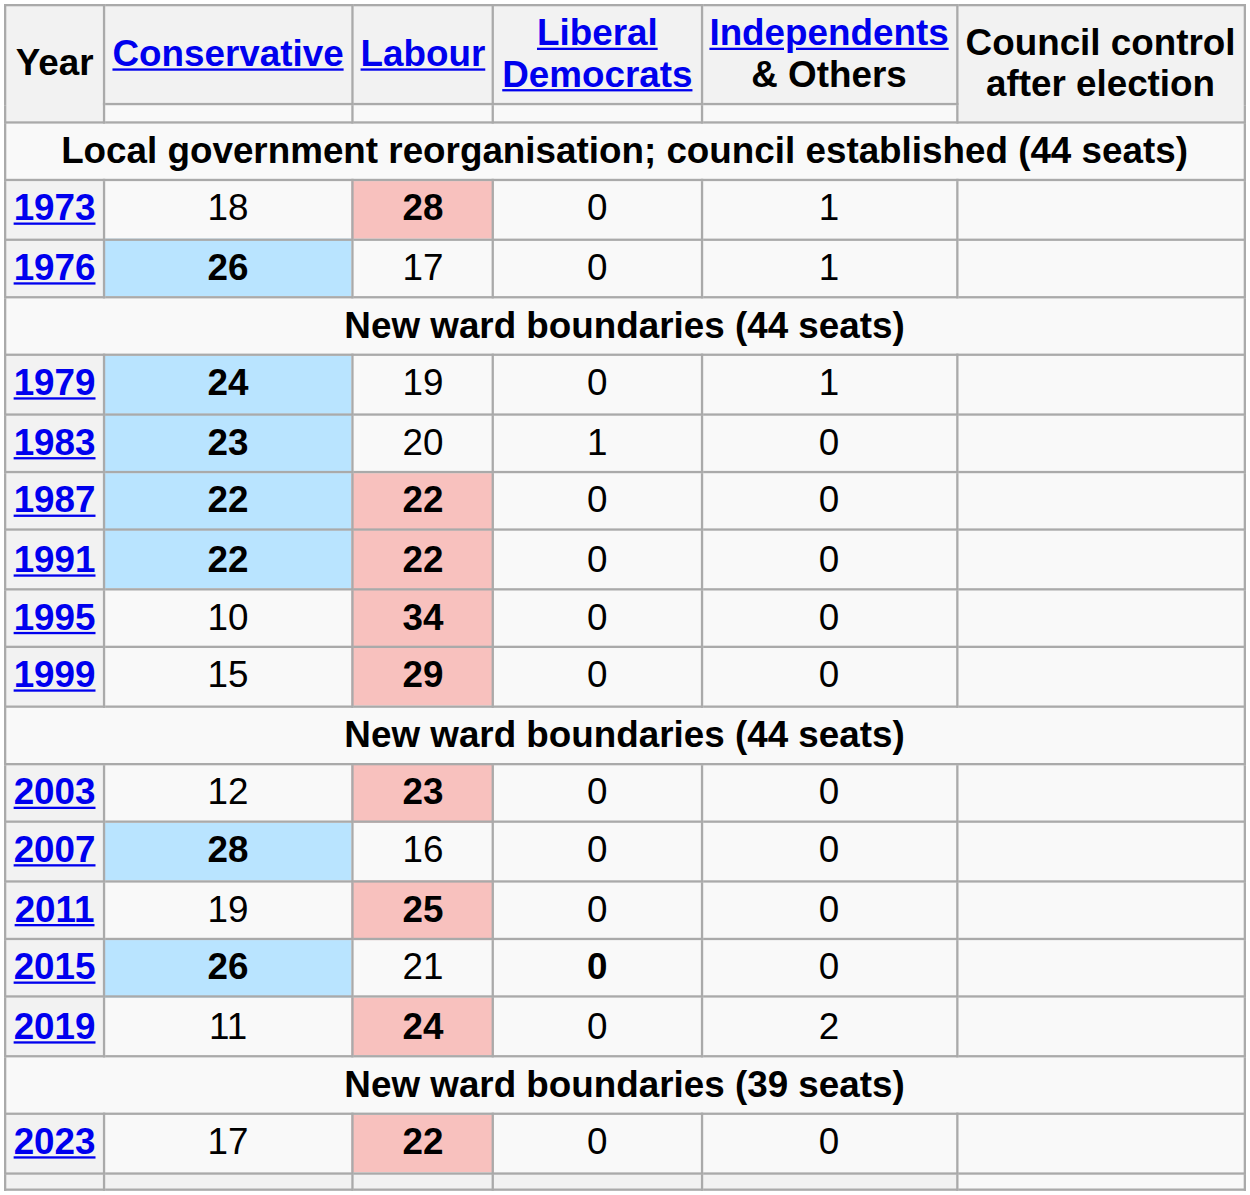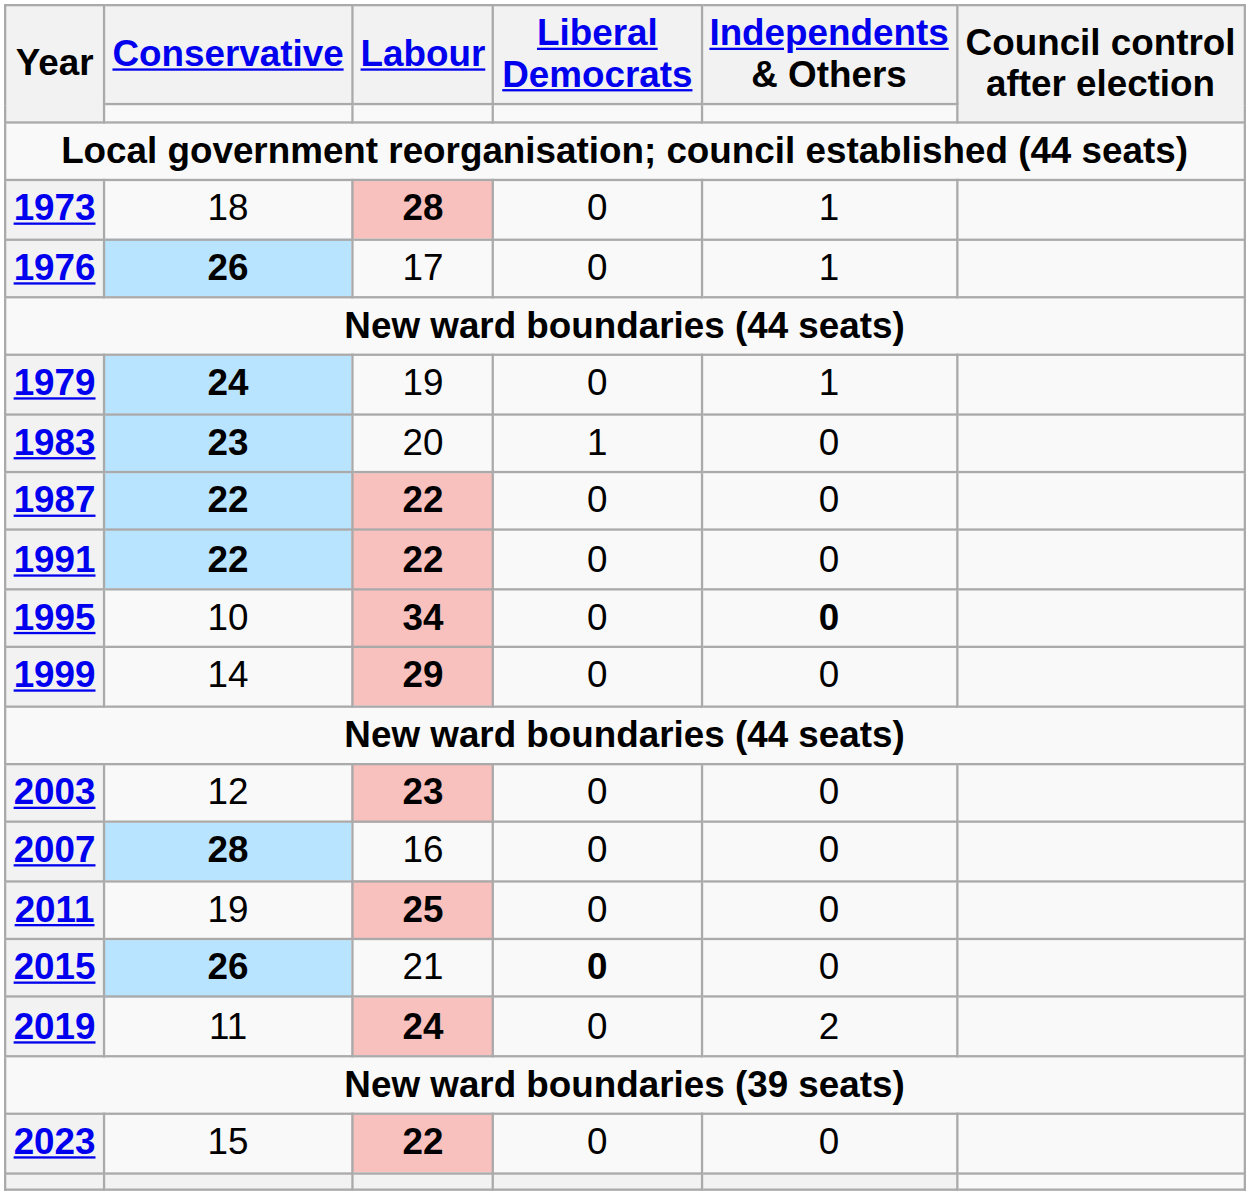1995 | Independents & Others: normal -> bold
1999 | Conservative: 15 -> 14
2023 | Conservative: 17 -> 15
